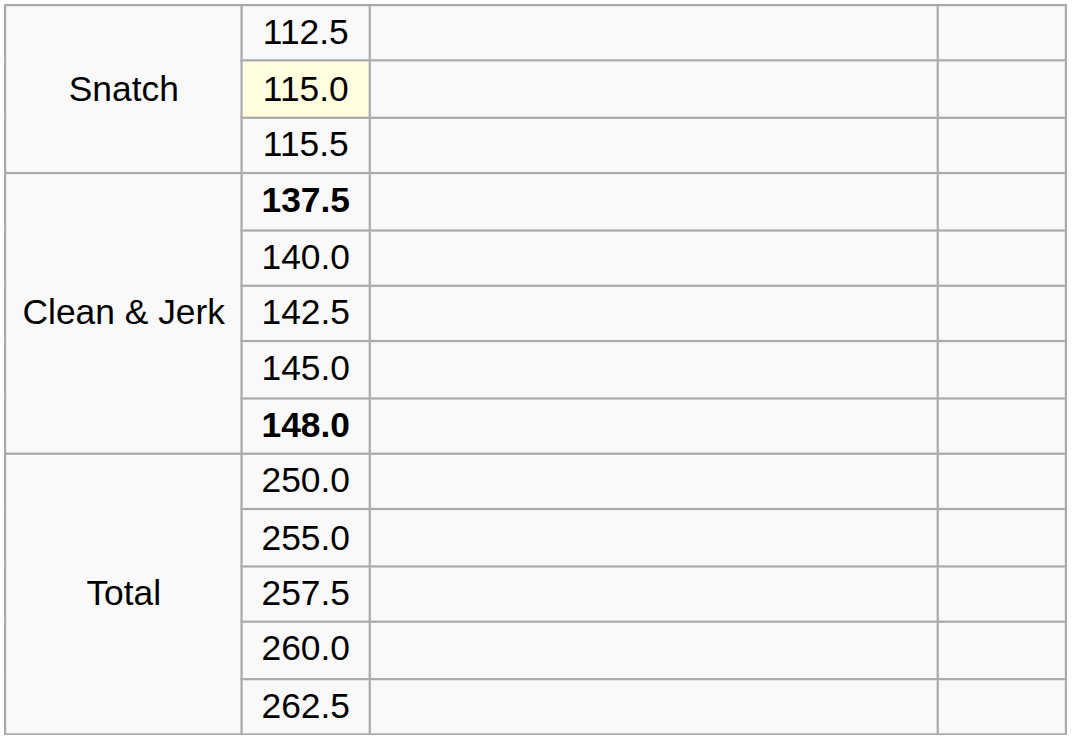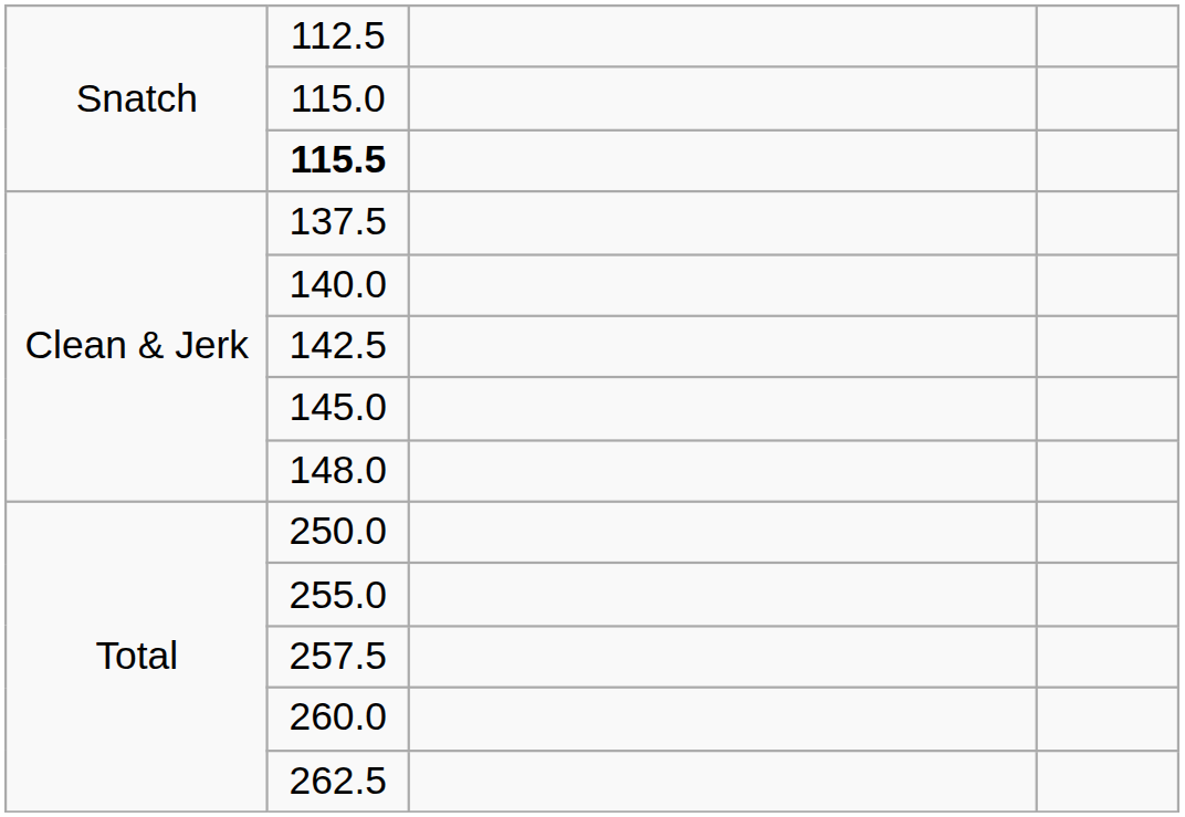115.0 | column 2: lightyellow background -> no background
115.5 | column 2: normal -> bold
137.5 | column 2: bold -> normal
148.0 | column 2: bold -> normal
